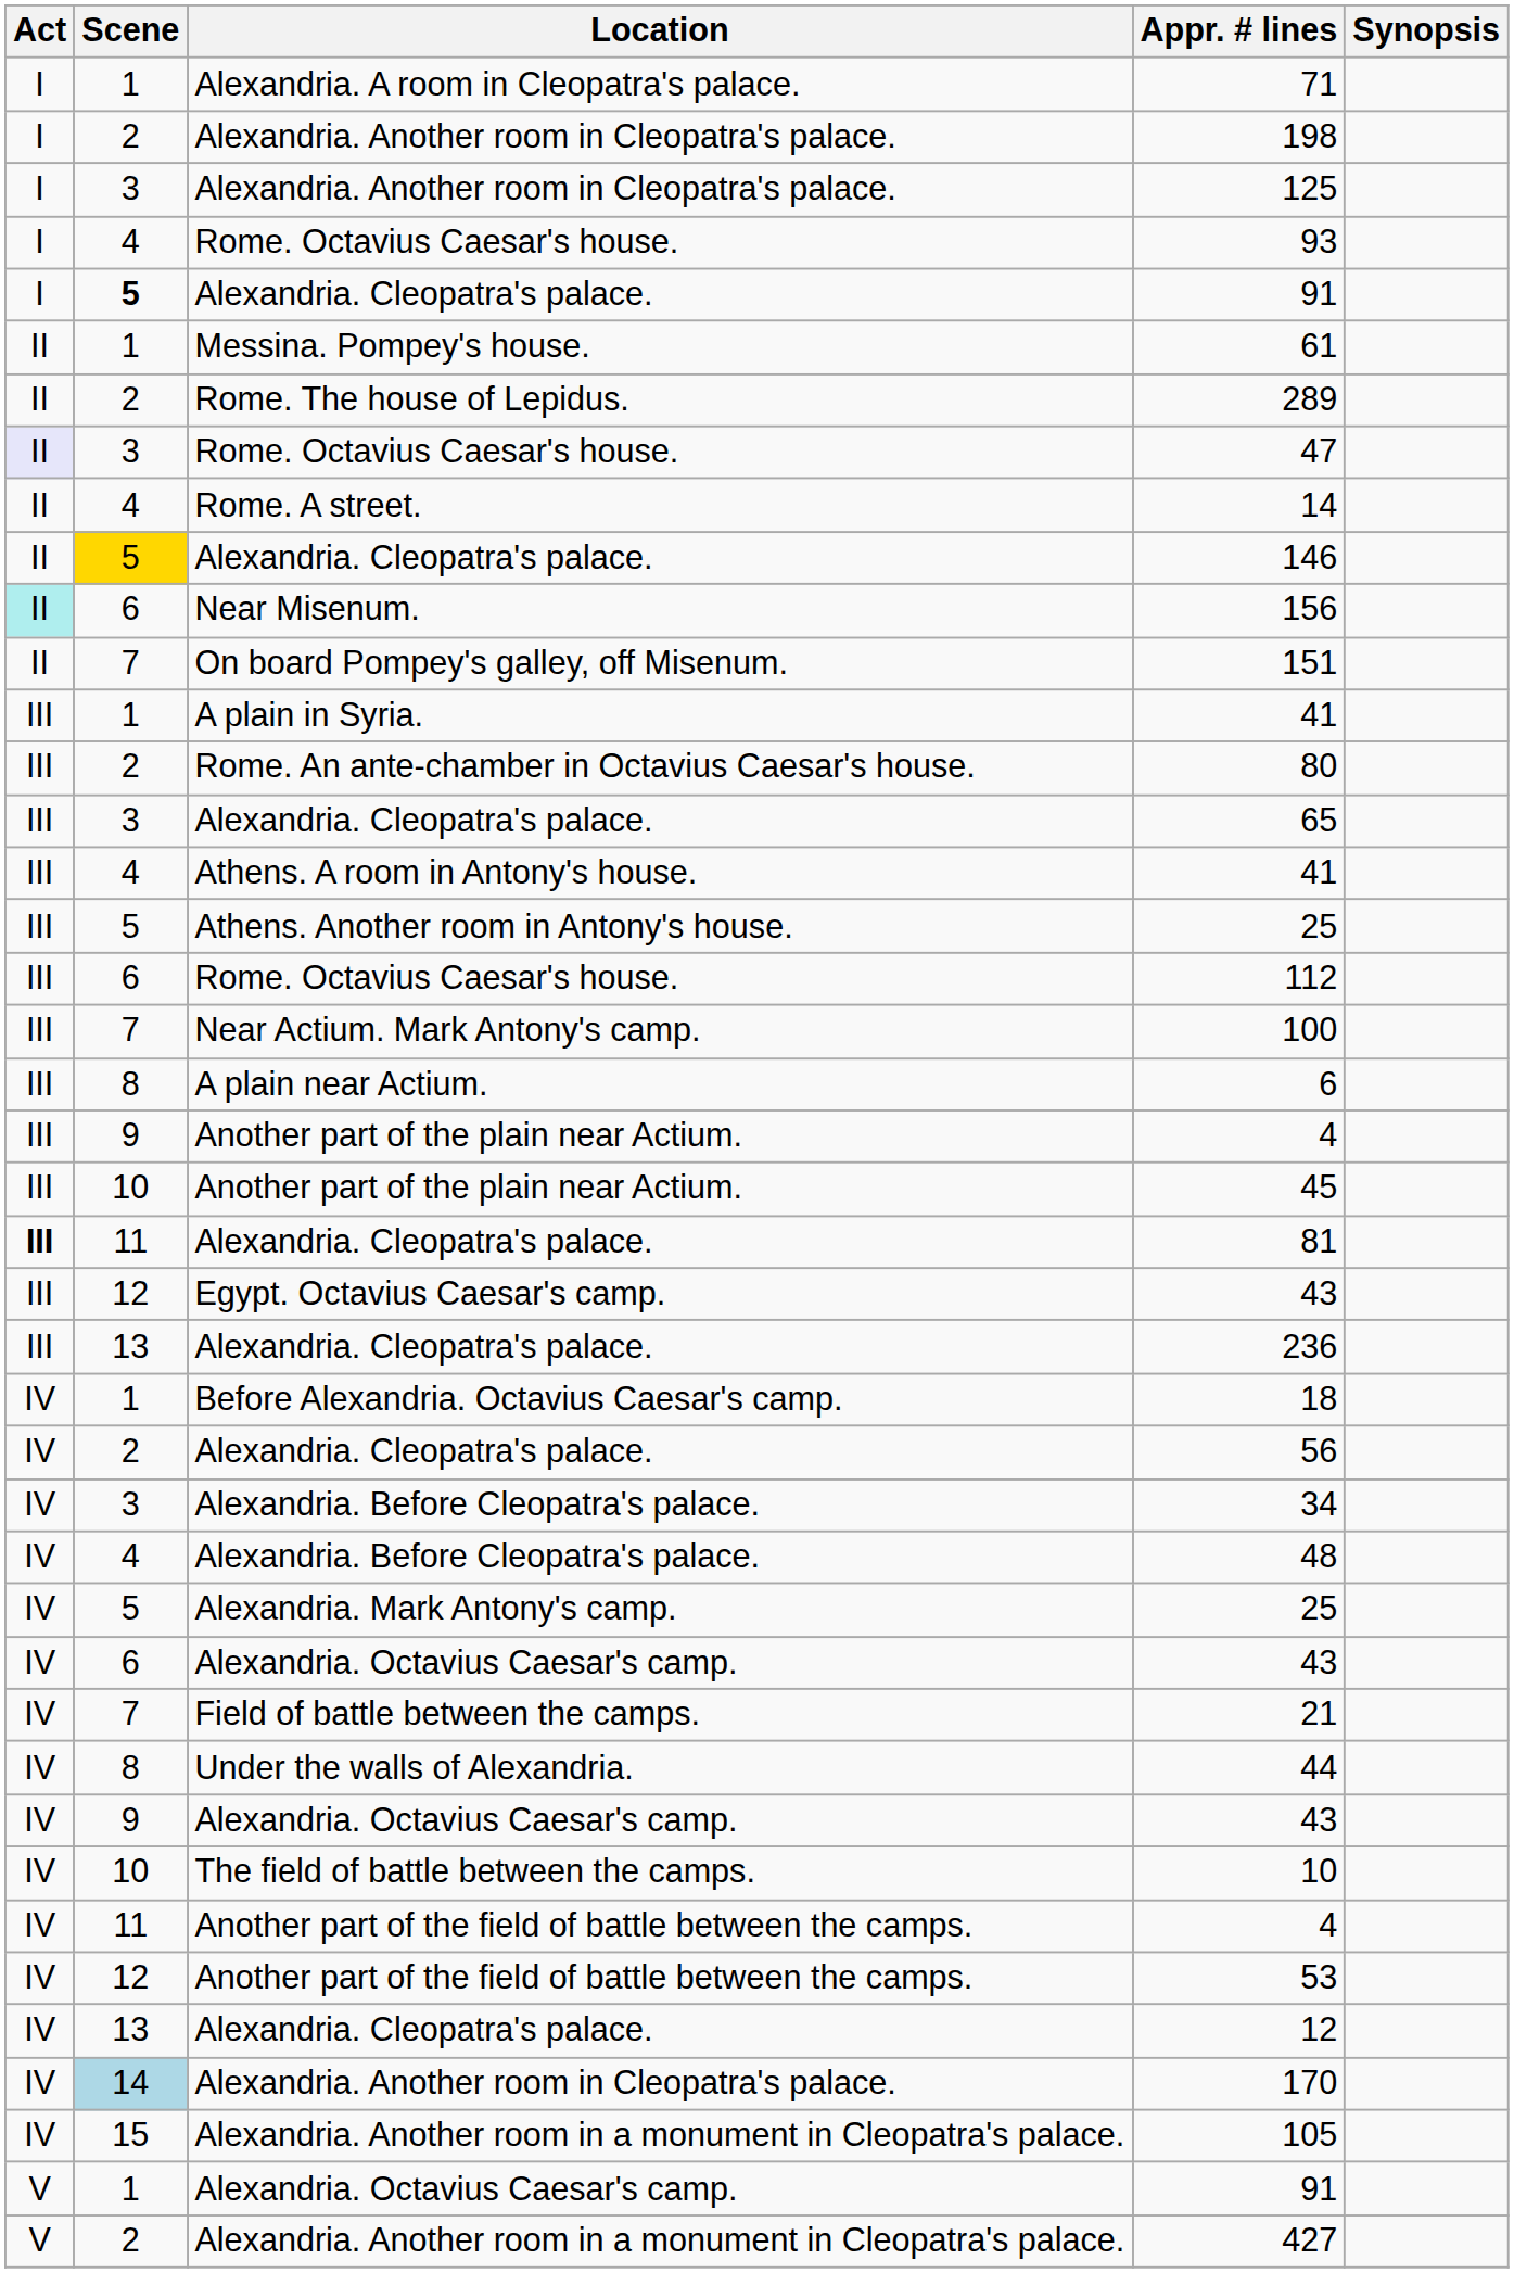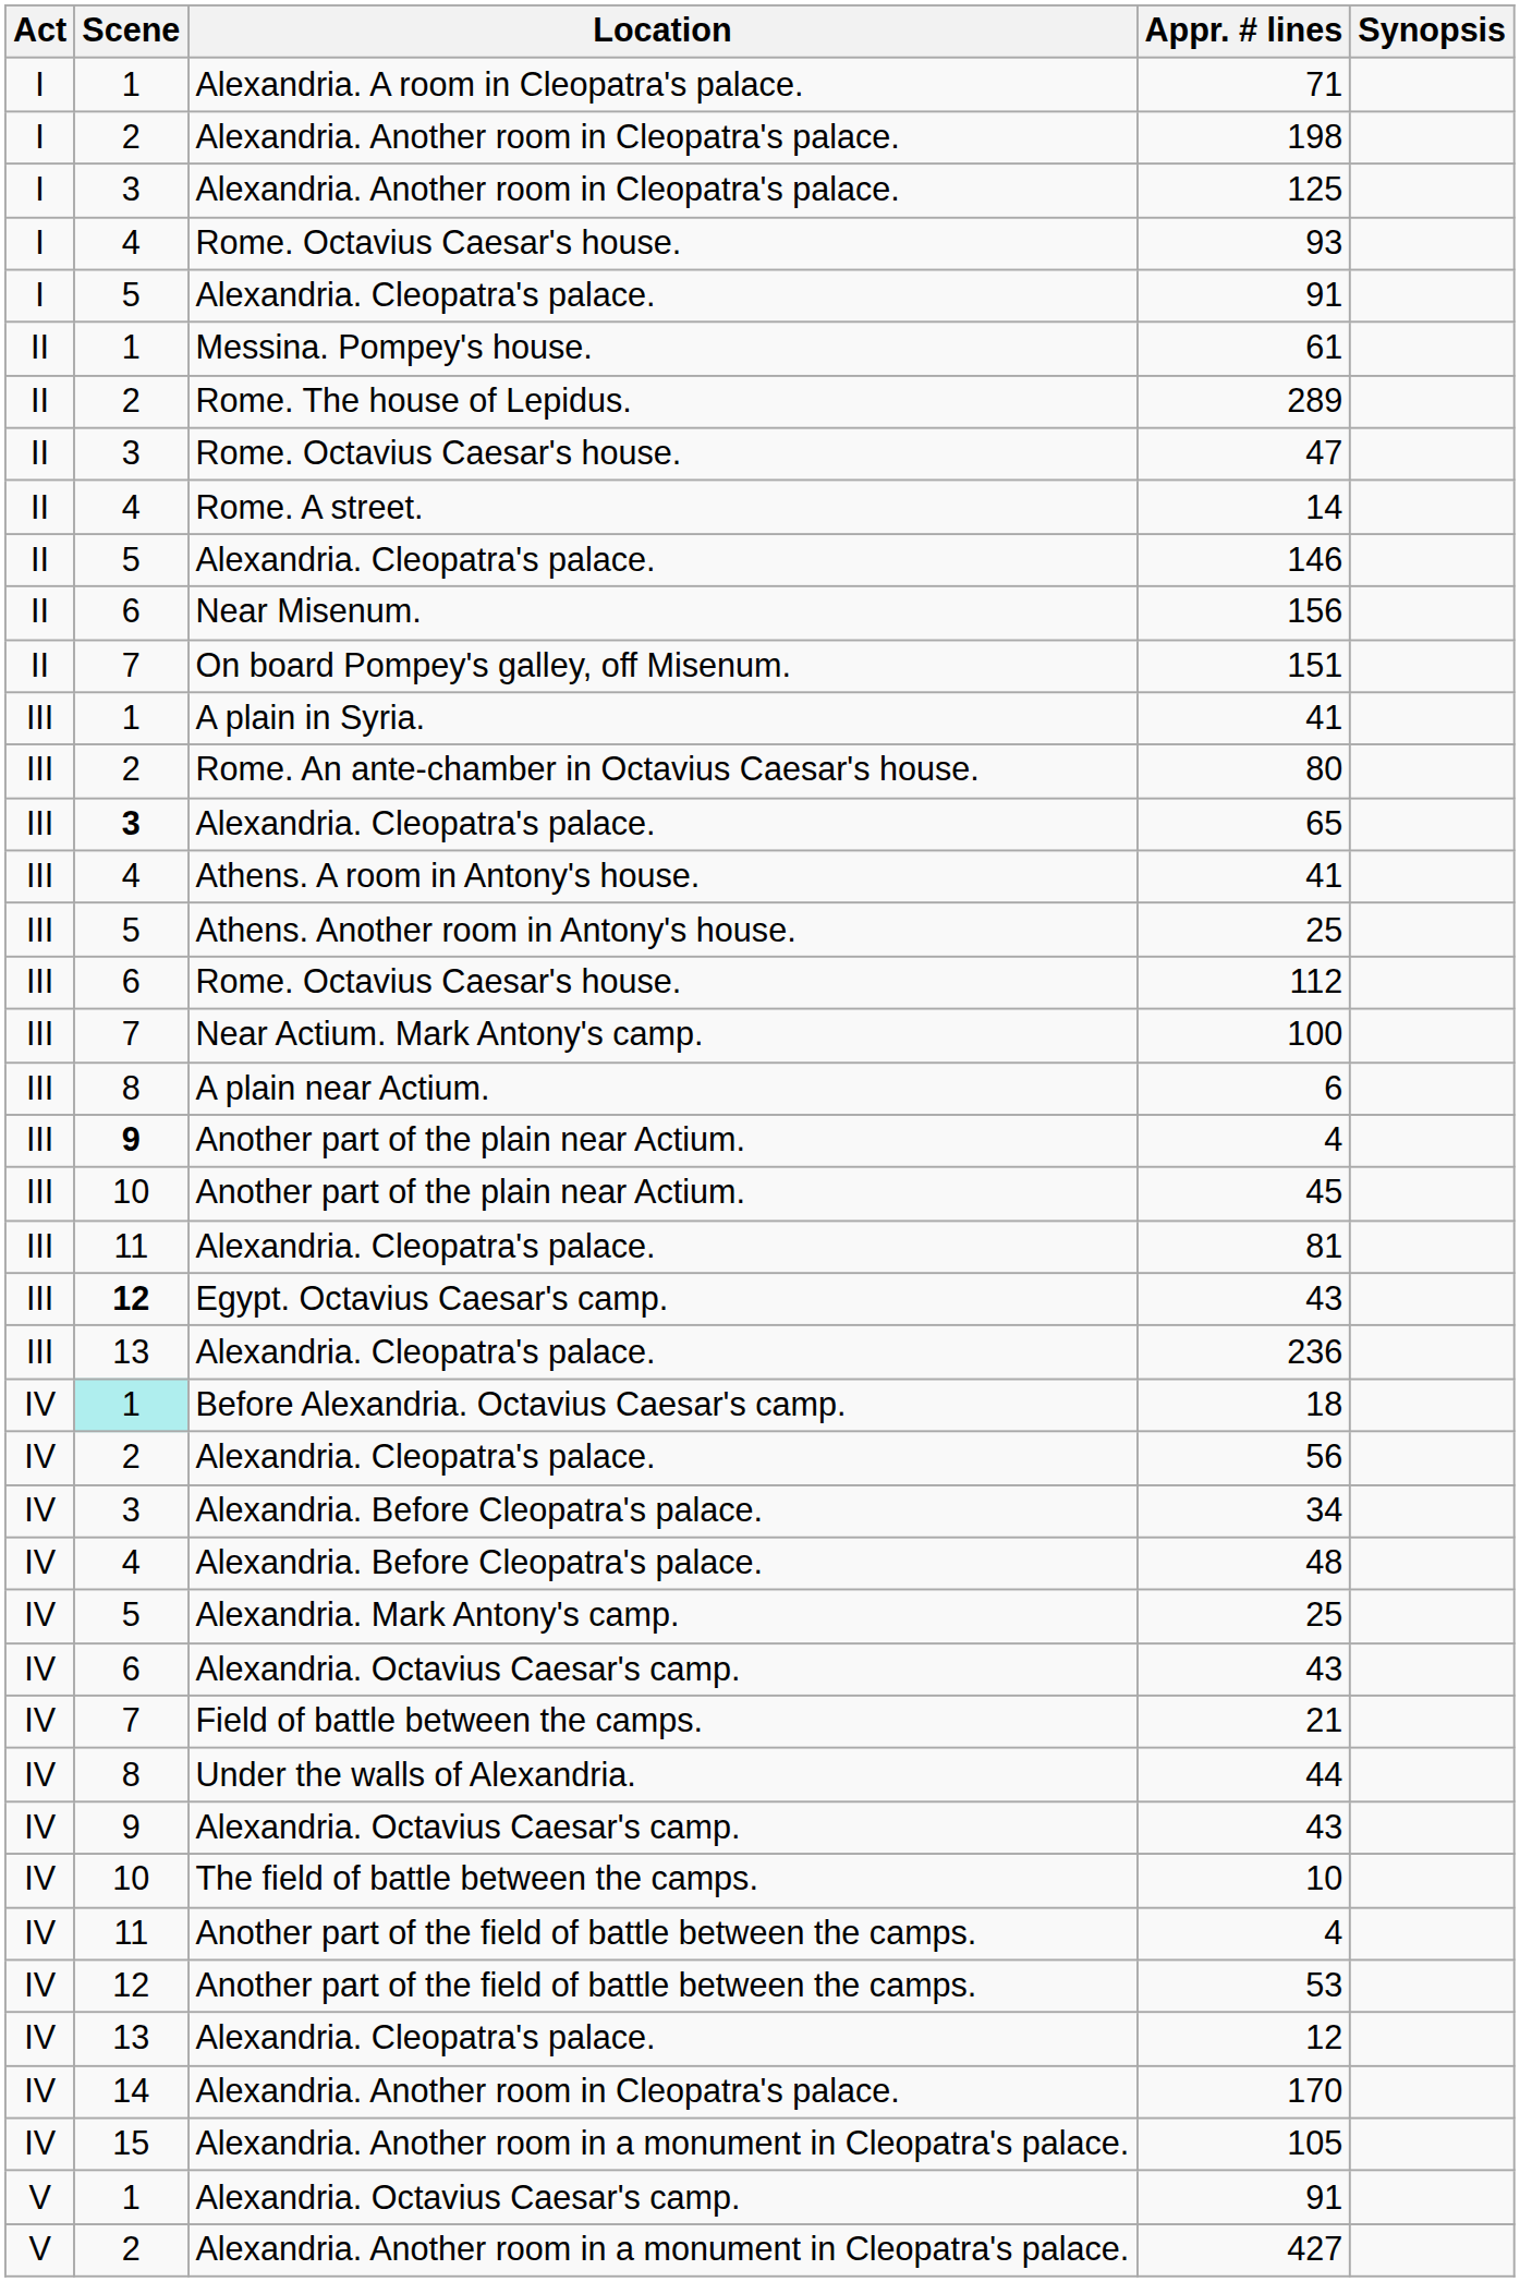Alexandria. Cleopatra's palace. / 91 | Scene: bold -> normal
47 | Act: lavender background -> no background
146 | Scene: gold background -> no background
156 | Act: paleturquoise background -> no background
65 | Scene: normal -> bold
Another part of the plain near Actium. / 4 | Scene: normal -> bold
81 | Act: bold -> normal
Egypt. Octavius Caesar's camp. / 43 | Scene: normal -> bold
18 | Scene: no background -> paleturquoise background
170 | Scene: lightblue background -> no background
